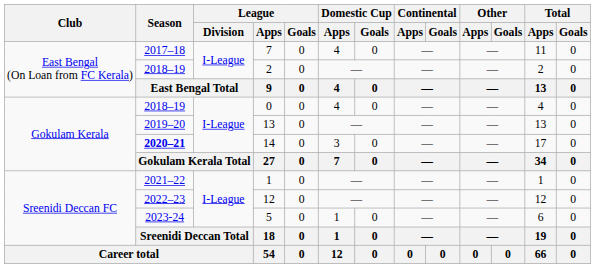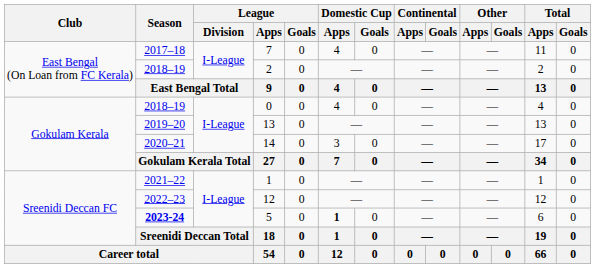14 | Season: bold -> normal
5 | Season: normal -> bold
5 | Domestic Cup / Apps: normal -> bold
